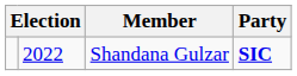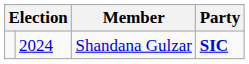Shandana Gulzar | column 2: 2022 -> 2024
